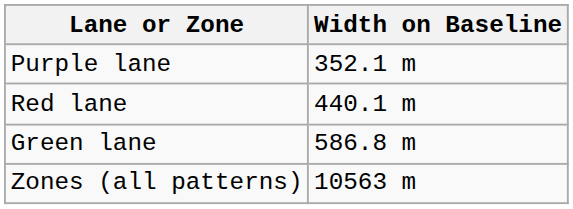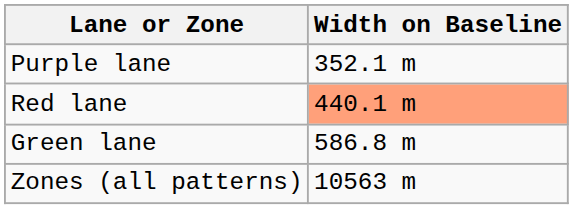Red lane | Width on Baseline: no background -> lightsalmon background
